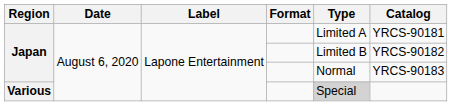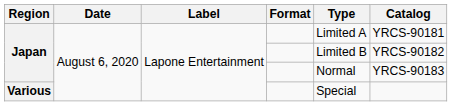Various | Type: lightgrey background -> no background
